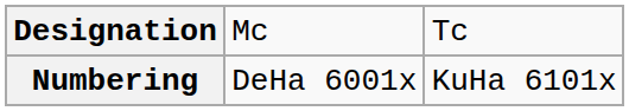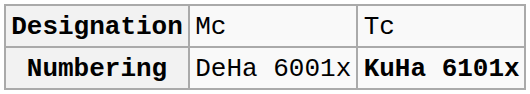Numbering | column 3: normal -> bold
